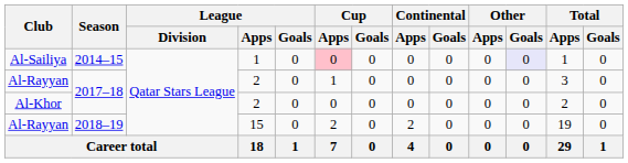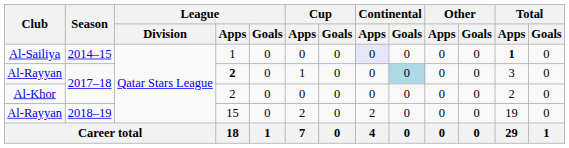Al-Sailiya | Cup / Apps: pink background -> no background
Al-Sailiya | Continental / Apps: no background -> lavender background
Al-Sailiya | Other / Goals: lavender background -> no background
Al-Sailiya | Total / Apps: normal -> bold
Al-Rayyan / 2017–18 | League / Apps: normal -> bold
Al-Rayyan / 2017–18 | Continental / Goals: no background -> lightblue background
